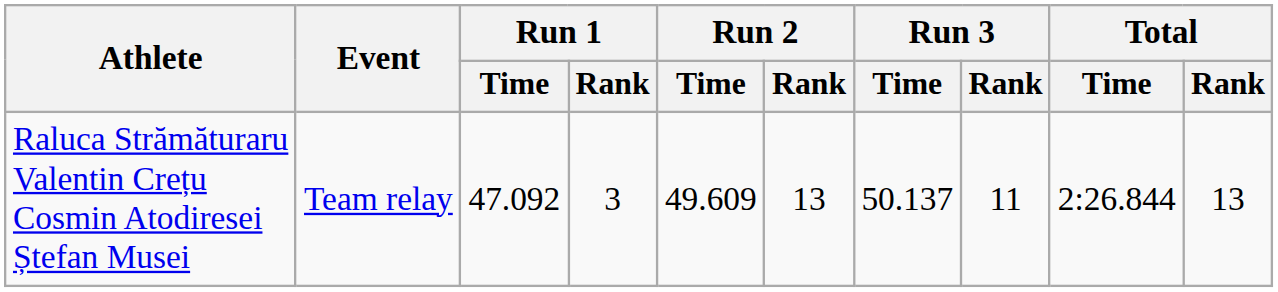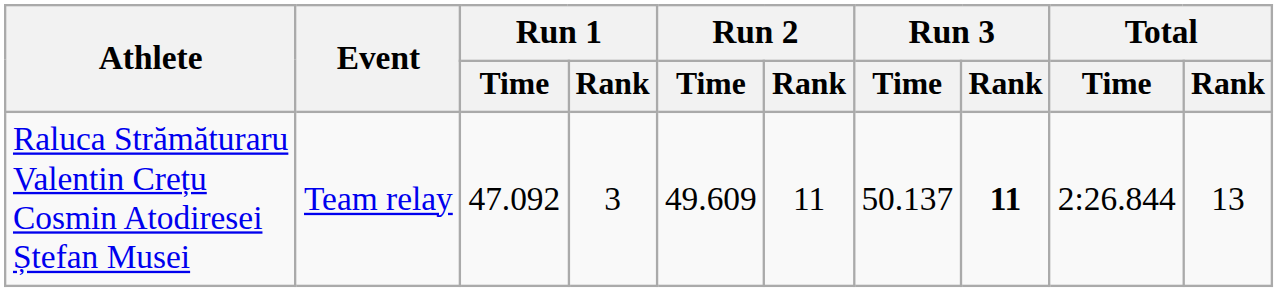row 3 | Run 2 / Rank: 13 -> 11
row 3 | Run 3 / Rank: normal -> bold
